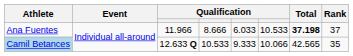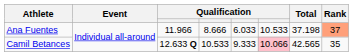row 3 | Total: bold -> normal
row 3 | Rank: no background -> lightsalmon background
row 4 | Athlete: lightblue background -> no background
row 4 | column 6: no background -> pink background
